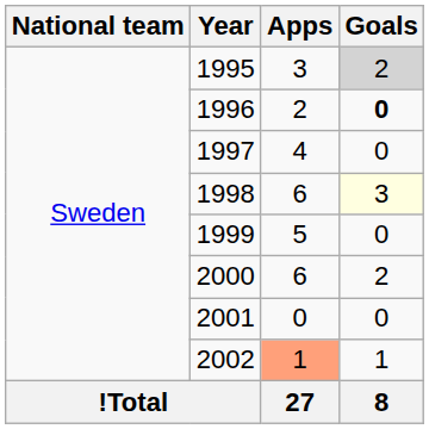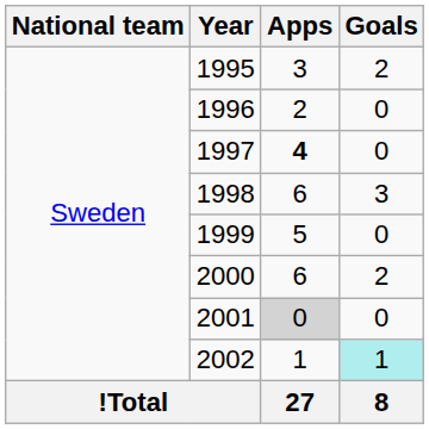1995 | Goals: lightgrey background -> no background
1996 | Goals: bold -> normal
1997 | Apps: normal -> bold
1998 | Goals: lightyellow background -> no background
2001 | Apps: no background -> lightgrey background
2002 | Apps: lightsalmon background -> no background
2002 | Goals: no background -> paleturquoise background
